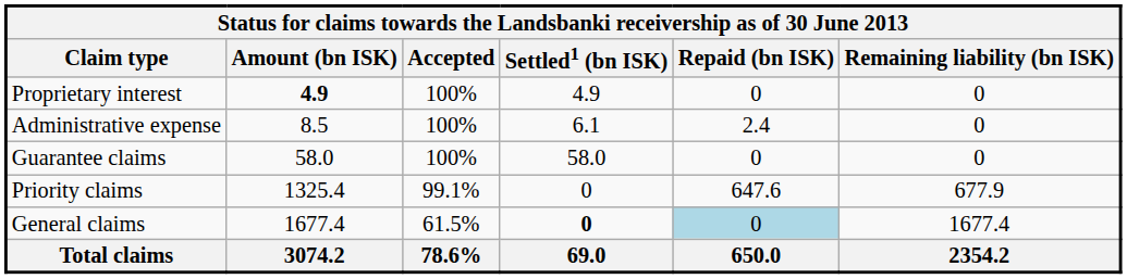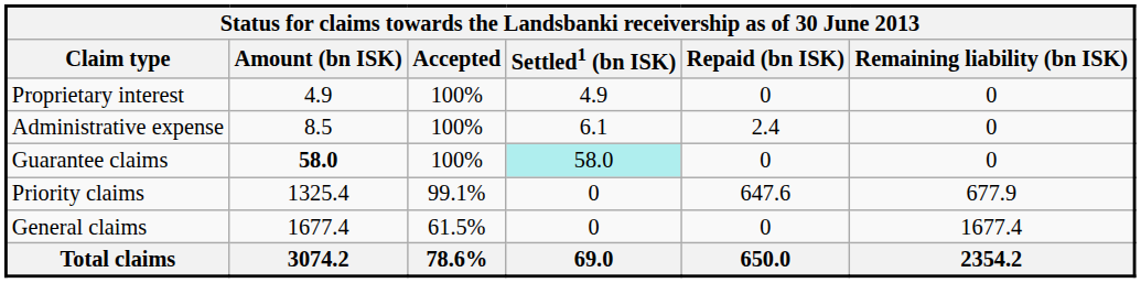Proprietary interest | Amount (bn ISK): bold -> normal
Guarantee claims | Amount (bn ISK): normal -> bold
Guarantee claims | Settled1 (bn ISK): no background -> paleturquoise background
General claims | Settled1 (bn ISK): bold -> normal
General claims | Repaid (bn ISK): lightblue background -> no background
